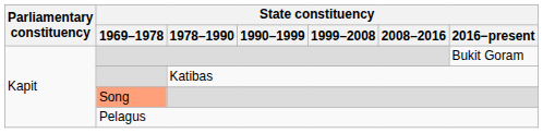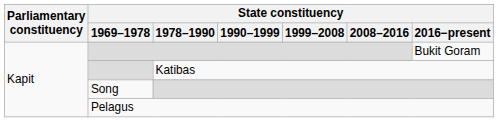Song | State constituency / 1969–1978: lightsalmon background -> no background
